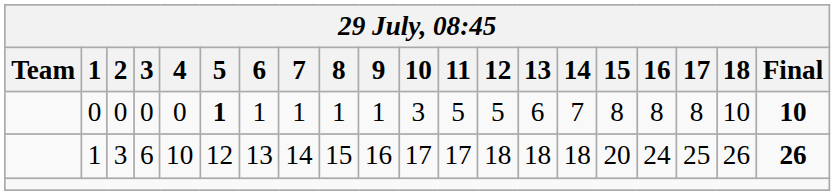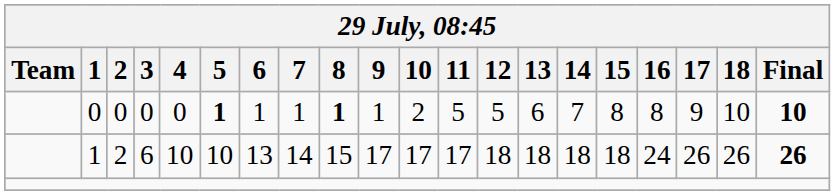row 3 | 8: normal -> bold
row 3 | 10: 3 -> 2
row 3 | 17: 8 -> 9
row 4 | 2: 3 -> 2
row 4 | 5: 12 -> 10
row 4 | 9: 16 -> 17
row 4 | 15: 20 -> 18
row 4 | 17: 25 -> 26
